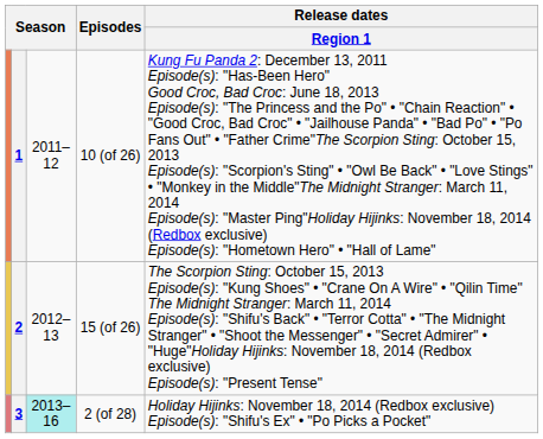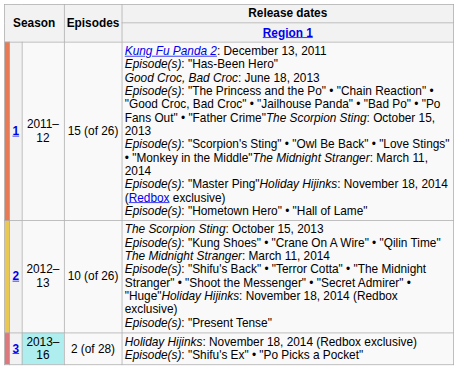1 | Episodes: 10 (of 26) -> 15 (of 26)
2 | Episodes: 15 (of 26) -> 10 (of 26)
